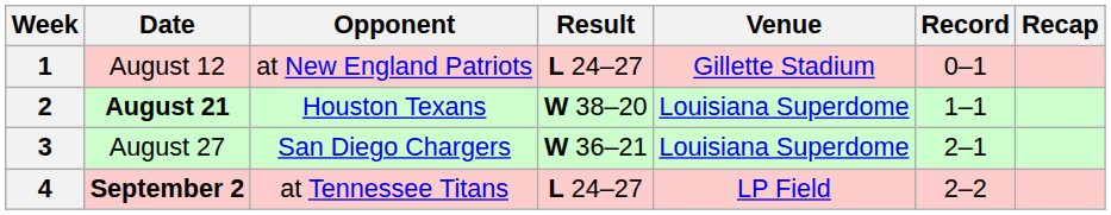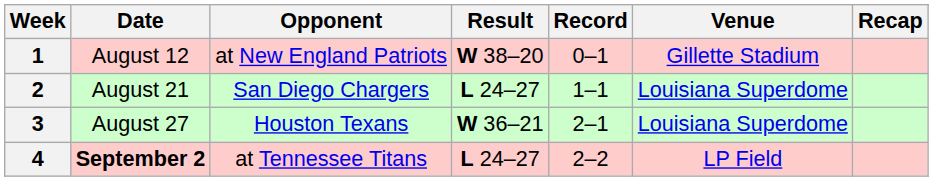columns swapped: Record <-> Venue
1 | Result: L 24–27 -> W 38–20
2 | Date: bold -> normal
2 | Opponent: Houston Texans -> San Diego Chargers
2 | Result: W 38–20 -> L 24–27
3 | Opponent: San Diego Chargers -> Houston Texans
